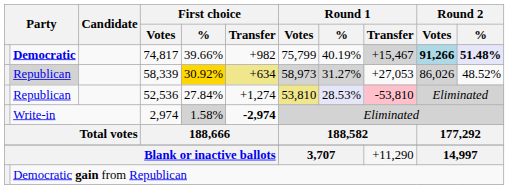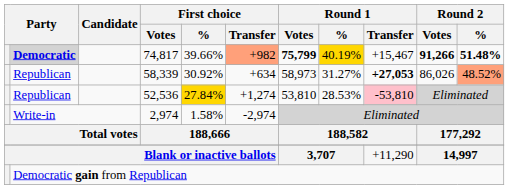74,817 | column 2: no background -> lightgrey background
74,817 | First choice / Transfer: no background -> lightsalmon background
74,817 | Round 1 / Votes: normal -> bold
74,817 | Round 1 / %: no background -> gold background
74,817 | Round 1 / Transfer: lightgrey background -> no background
74,817 | Round 2 / Votes: lightblue background -> no background
74,817 | Round 2 / %: lavender background -> no background
58,339 | column 2: lightgrey background -> no background
58,339 | First choice / %: gold background -> no background
58,339 | First choice / Transfer: khaki background -> no background
58,339 | Round 1 / Votes: lightgrey background -> no background
58,339 | Round 1 / %: lightgrey background -> no background
58,339 | Round 1 / Transfer: normal -> bold
58,339 | Round 2 / Votes: lightgrey background -> no background
58,339 | Round 2 / %: no background -> lightsalmon background
52,536 | First choice / %: no background -> gold background
52,536 | Round 1 / Votes: khaki background -> no background
52,536 | Round 1 / %: lavender background -> no background
2,974 | First choice / %: lightgrey background -> no background
2,974 | First choice / Transfer: bold -> normal
